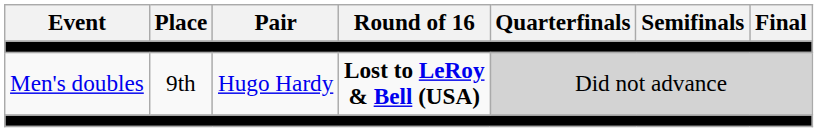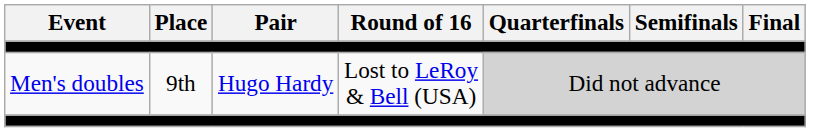Men's doubles | Round of 16: bold -> normal
